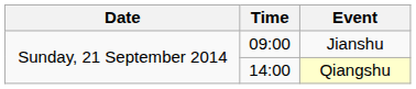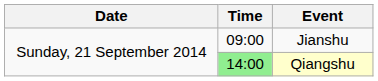Qiangshu | Time: no background -> lightgreen background
